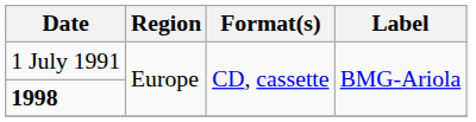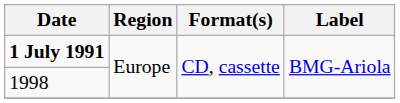1 July 1991 | Date: normal -> bold
1998 | Date: bold -> normal
